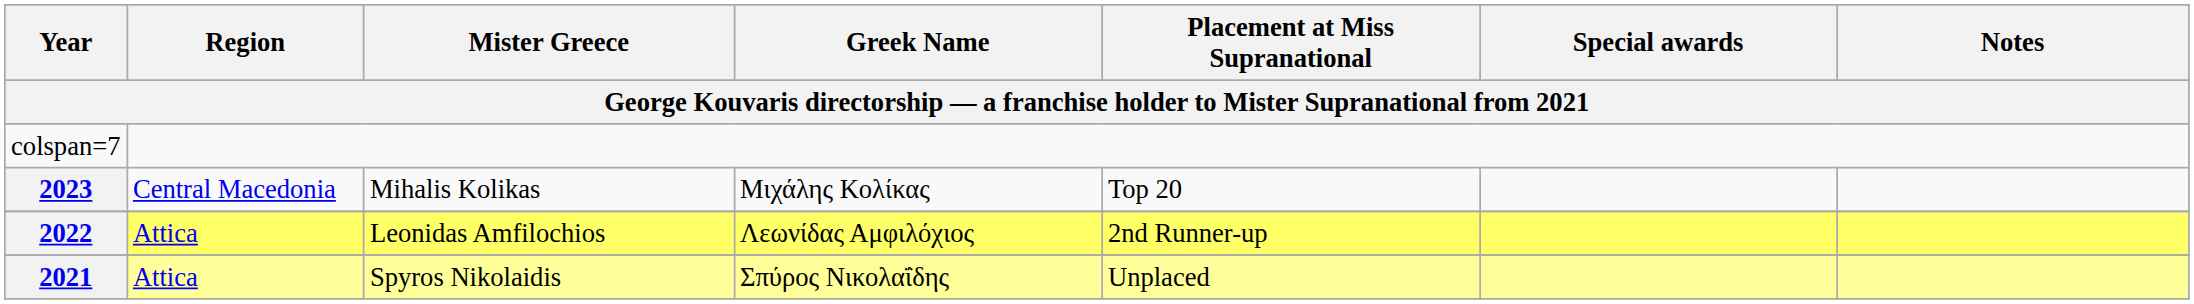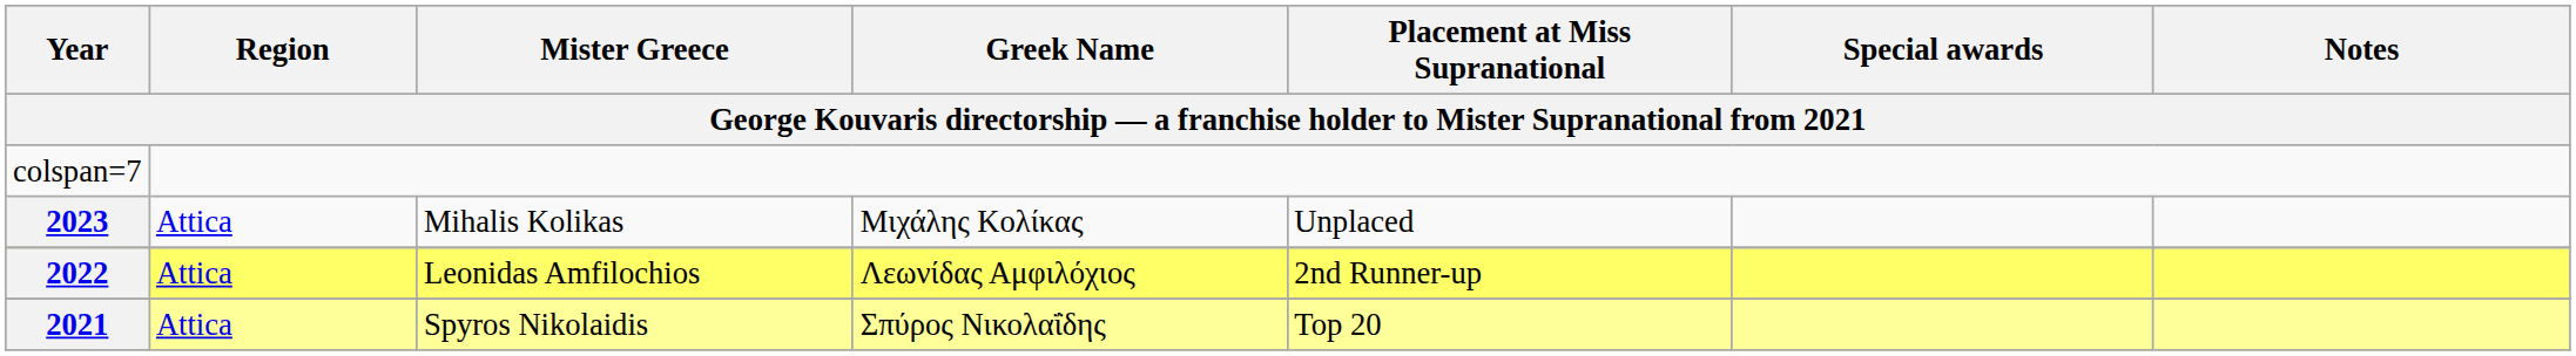Mihalis Kolikas | Region: Central Macedonia -> Attica
Mihalis Kolikas | Placement at Miss Supranational: Top 20 -> Unplaced
Spyros Nikolaidis | Placement at Miss Supranational: Unplaced -> Top 20
